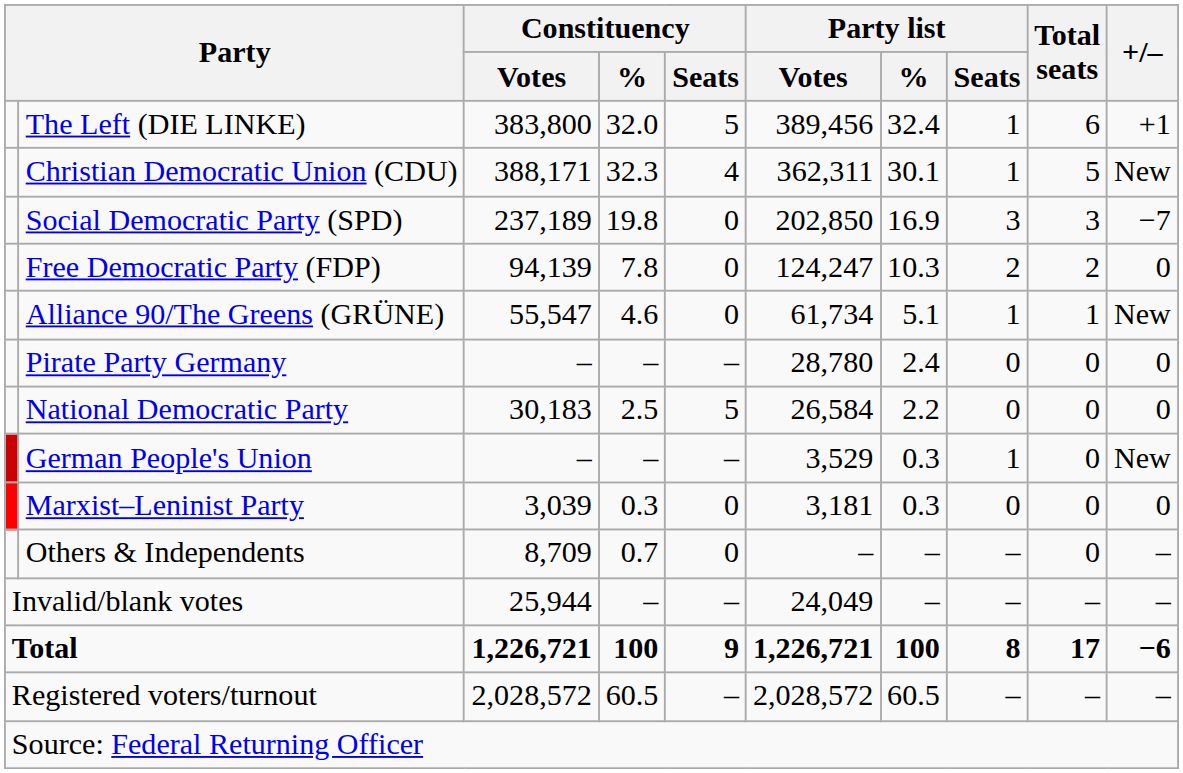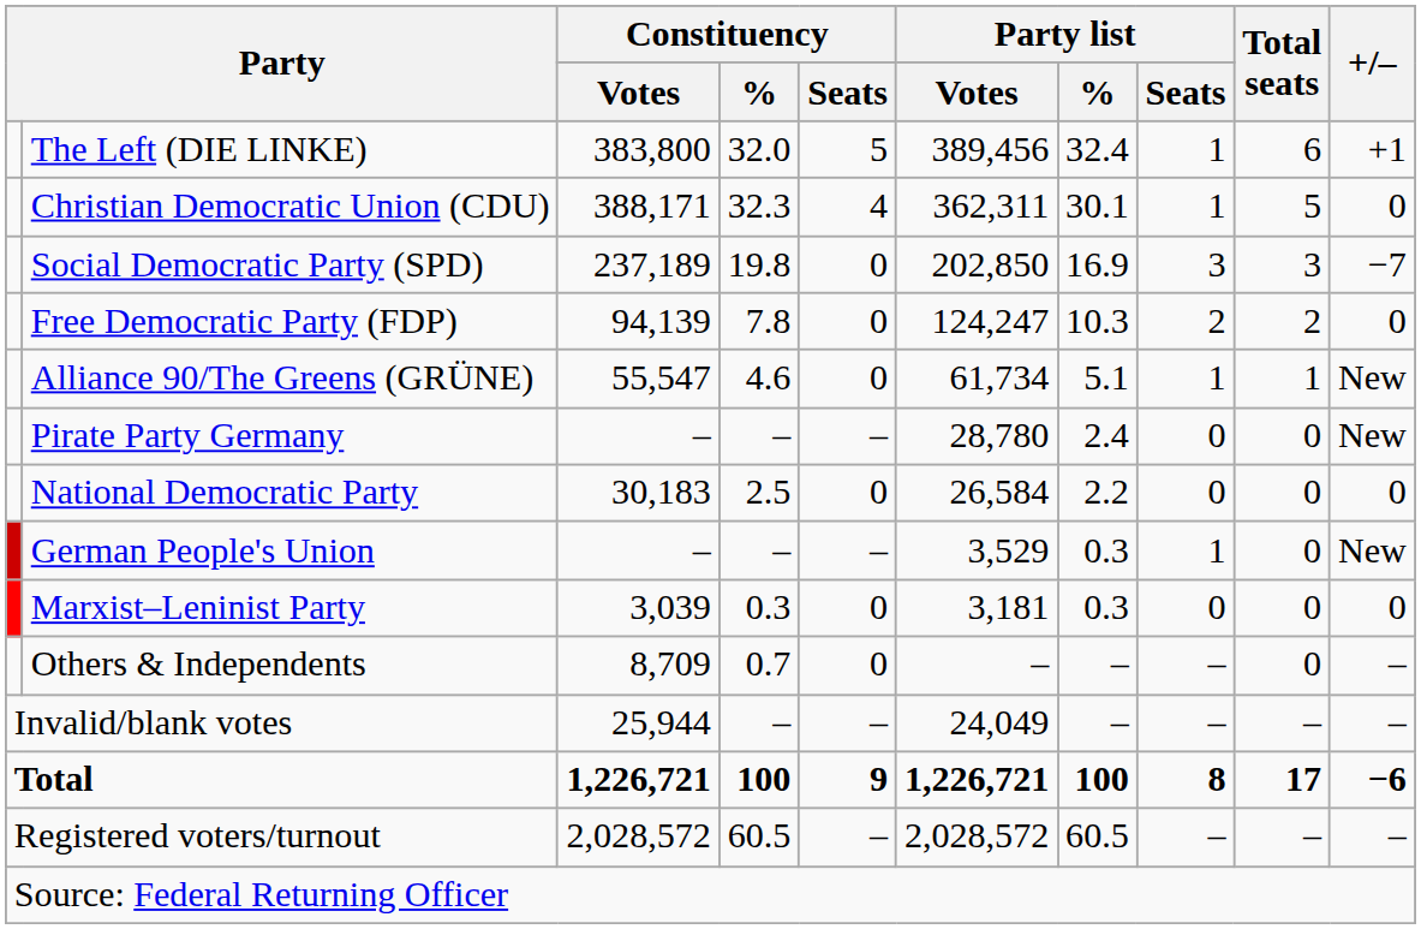Christian Democratic Union (CDU) | +/–: New -> 0
Pirate Party Germany | +/–: 0 -> New
National Democratic Party | Constituency / Seats: 5 -> 0
